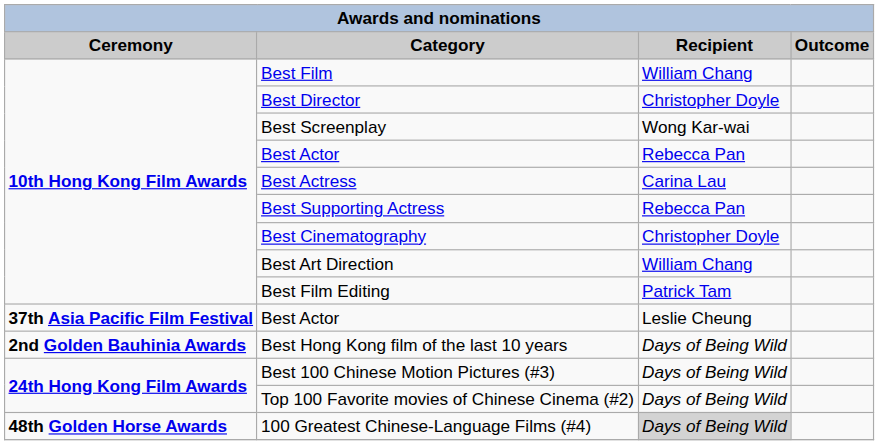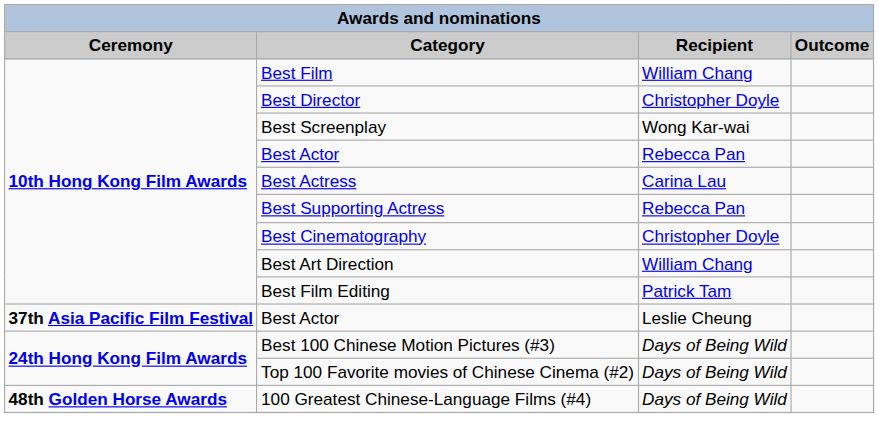- row: 2nd Golden Bauhinia Awards | Best Hong Kong film of the last 10 years | Days of Being Wild
100 Greatest Chinese-Language Films (#4) | Recipient: lightgrey background -> no background
